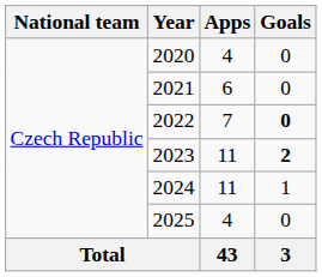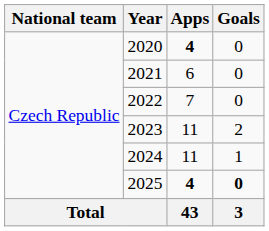2020 | Apps: normal -> bold
2022 | Goals: bold -> normal
2023 | Goals: bold -> normal
2025 | Apps: normal -> bold
2025 | Goals: normal -> bold
